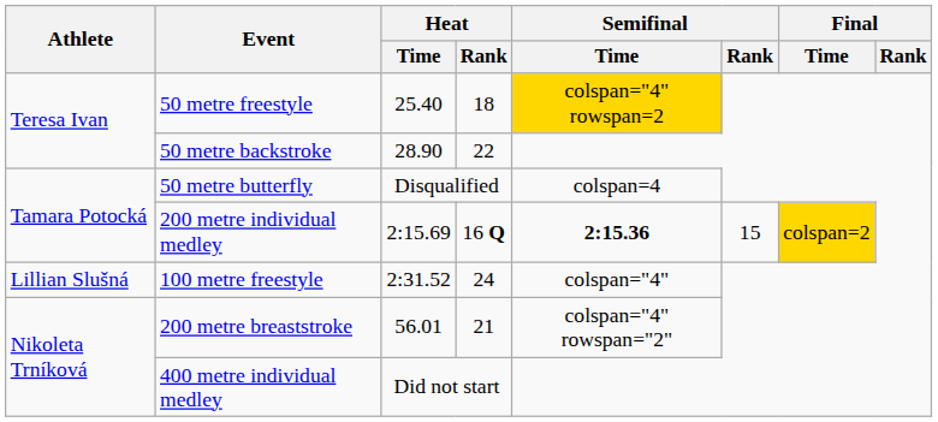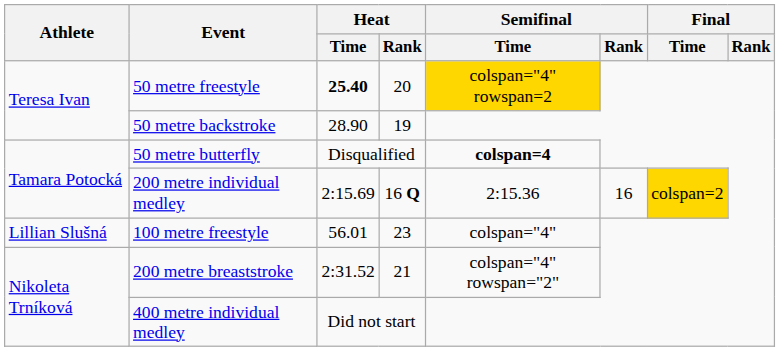50 metre freestyle | Heat / Time: normal -> bold
50 metre freestyle | Heat / Rank: 18 -> 20
50 metre backstroke | Heat / Rank: 22 -> 19
50 metre butterfly | Semifinal / Time: normal -> bold
200 metre individual medley | Semifinal / Time: bold -> normal
200 metre individual medley | Semifinal / Rank: 15 -> 16
100 metre freestyle | Heat / Time: 2:31.52 -> 56.01
100 metre freestyle | Heat / Rank: 24 -> 23
200 metre breaststroke | Heat / Time: 56.01 -> 2:31.52
